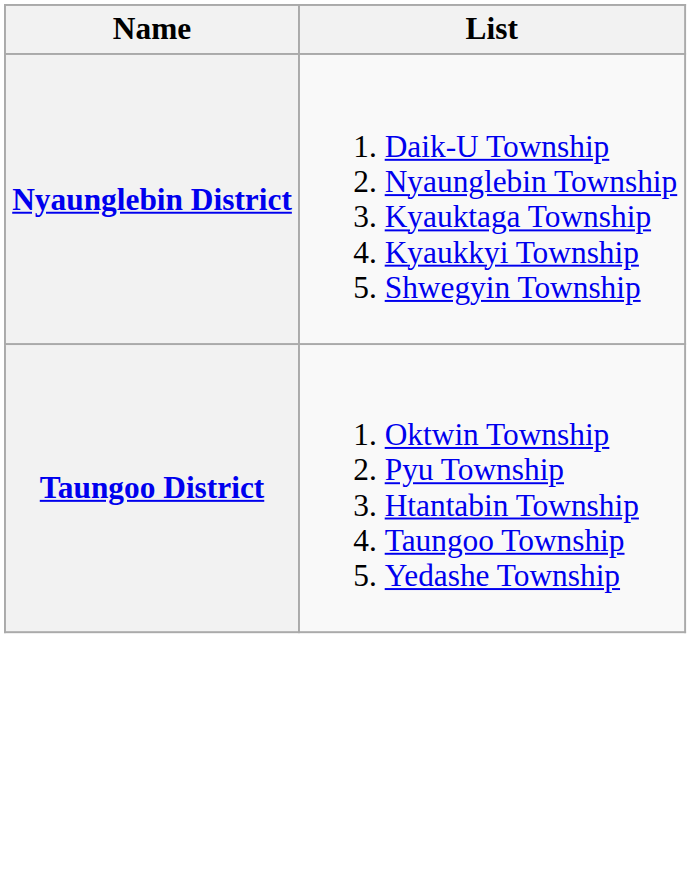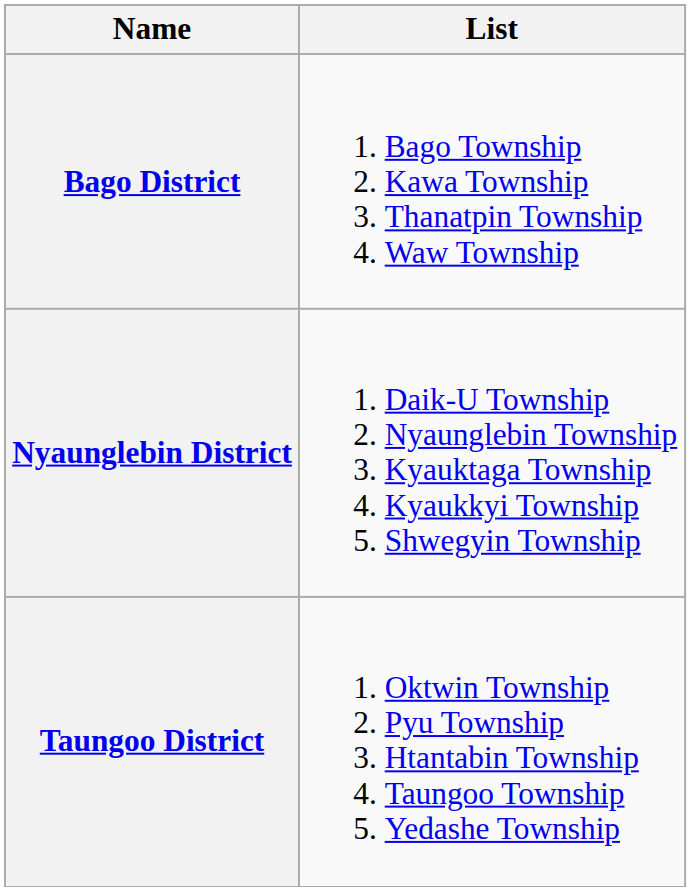+ row: Bago District | Bago Township Kawa Township Thanatpin Township Waw Township
